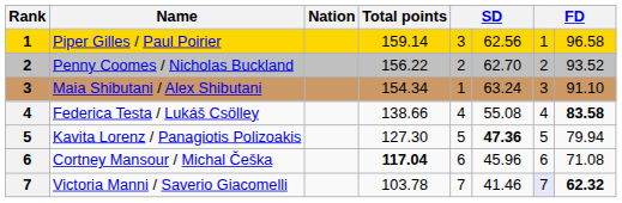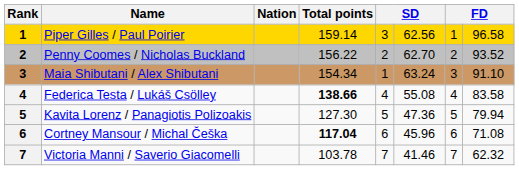Federica Testa / Lukáš Csölley | Total points: normal -> bold
Federica Testa / Lukáš Csölley | column 8: bold -> normal
Kavita Lorenz / Panagiotis Polizoakis | column 6: bold -> normal
Victoria Manni / Saverio Giacomelli | column 7: lavender background -> no background
Victoria Manni / Saverio Giacomelli | column 8: bold -> normal
